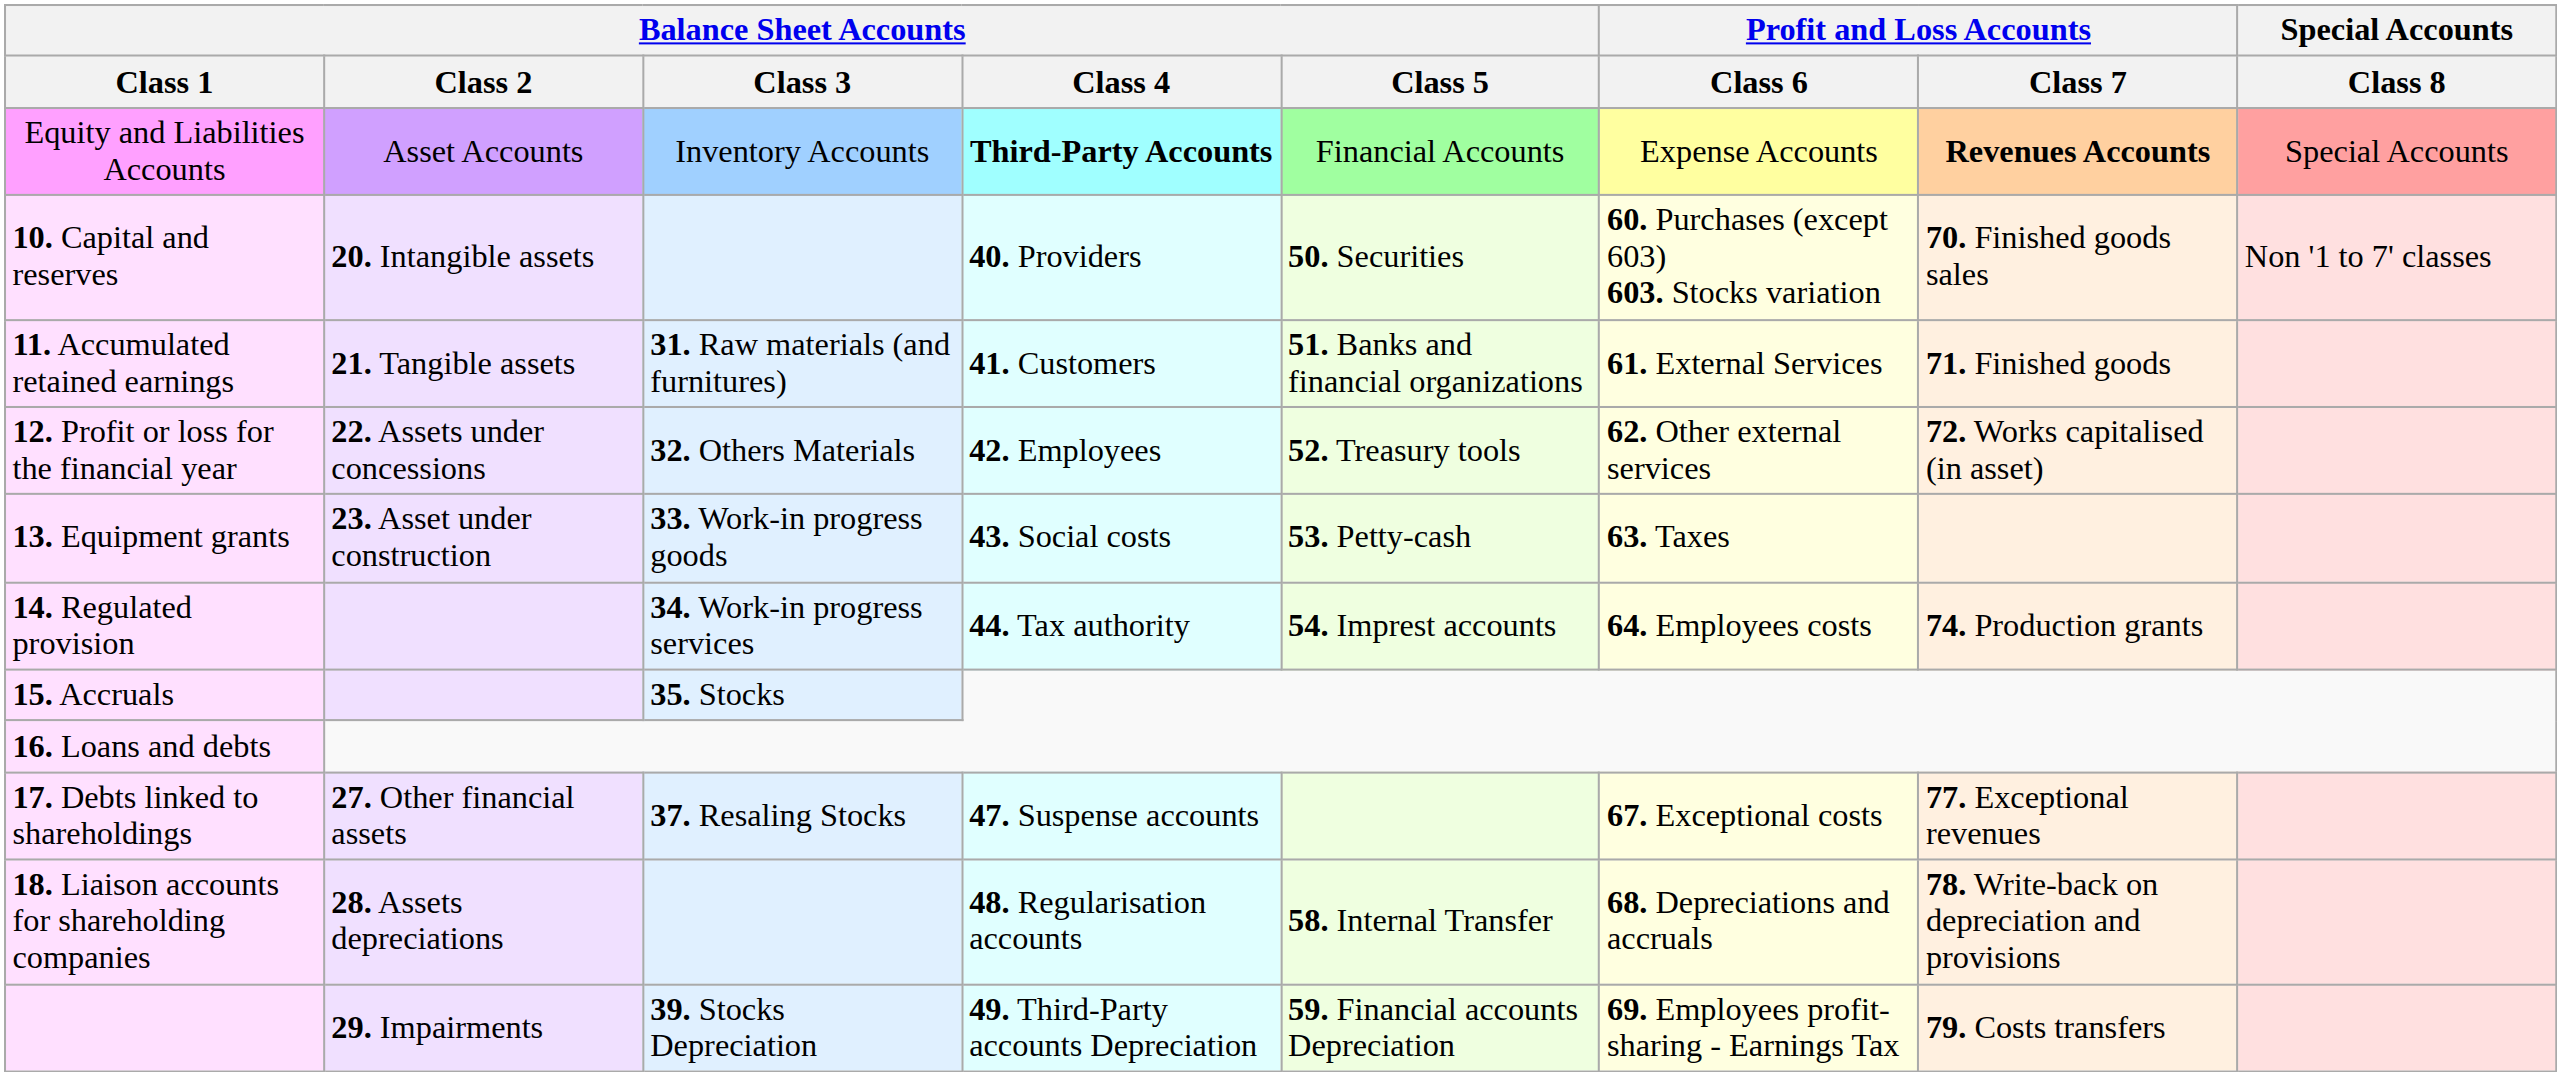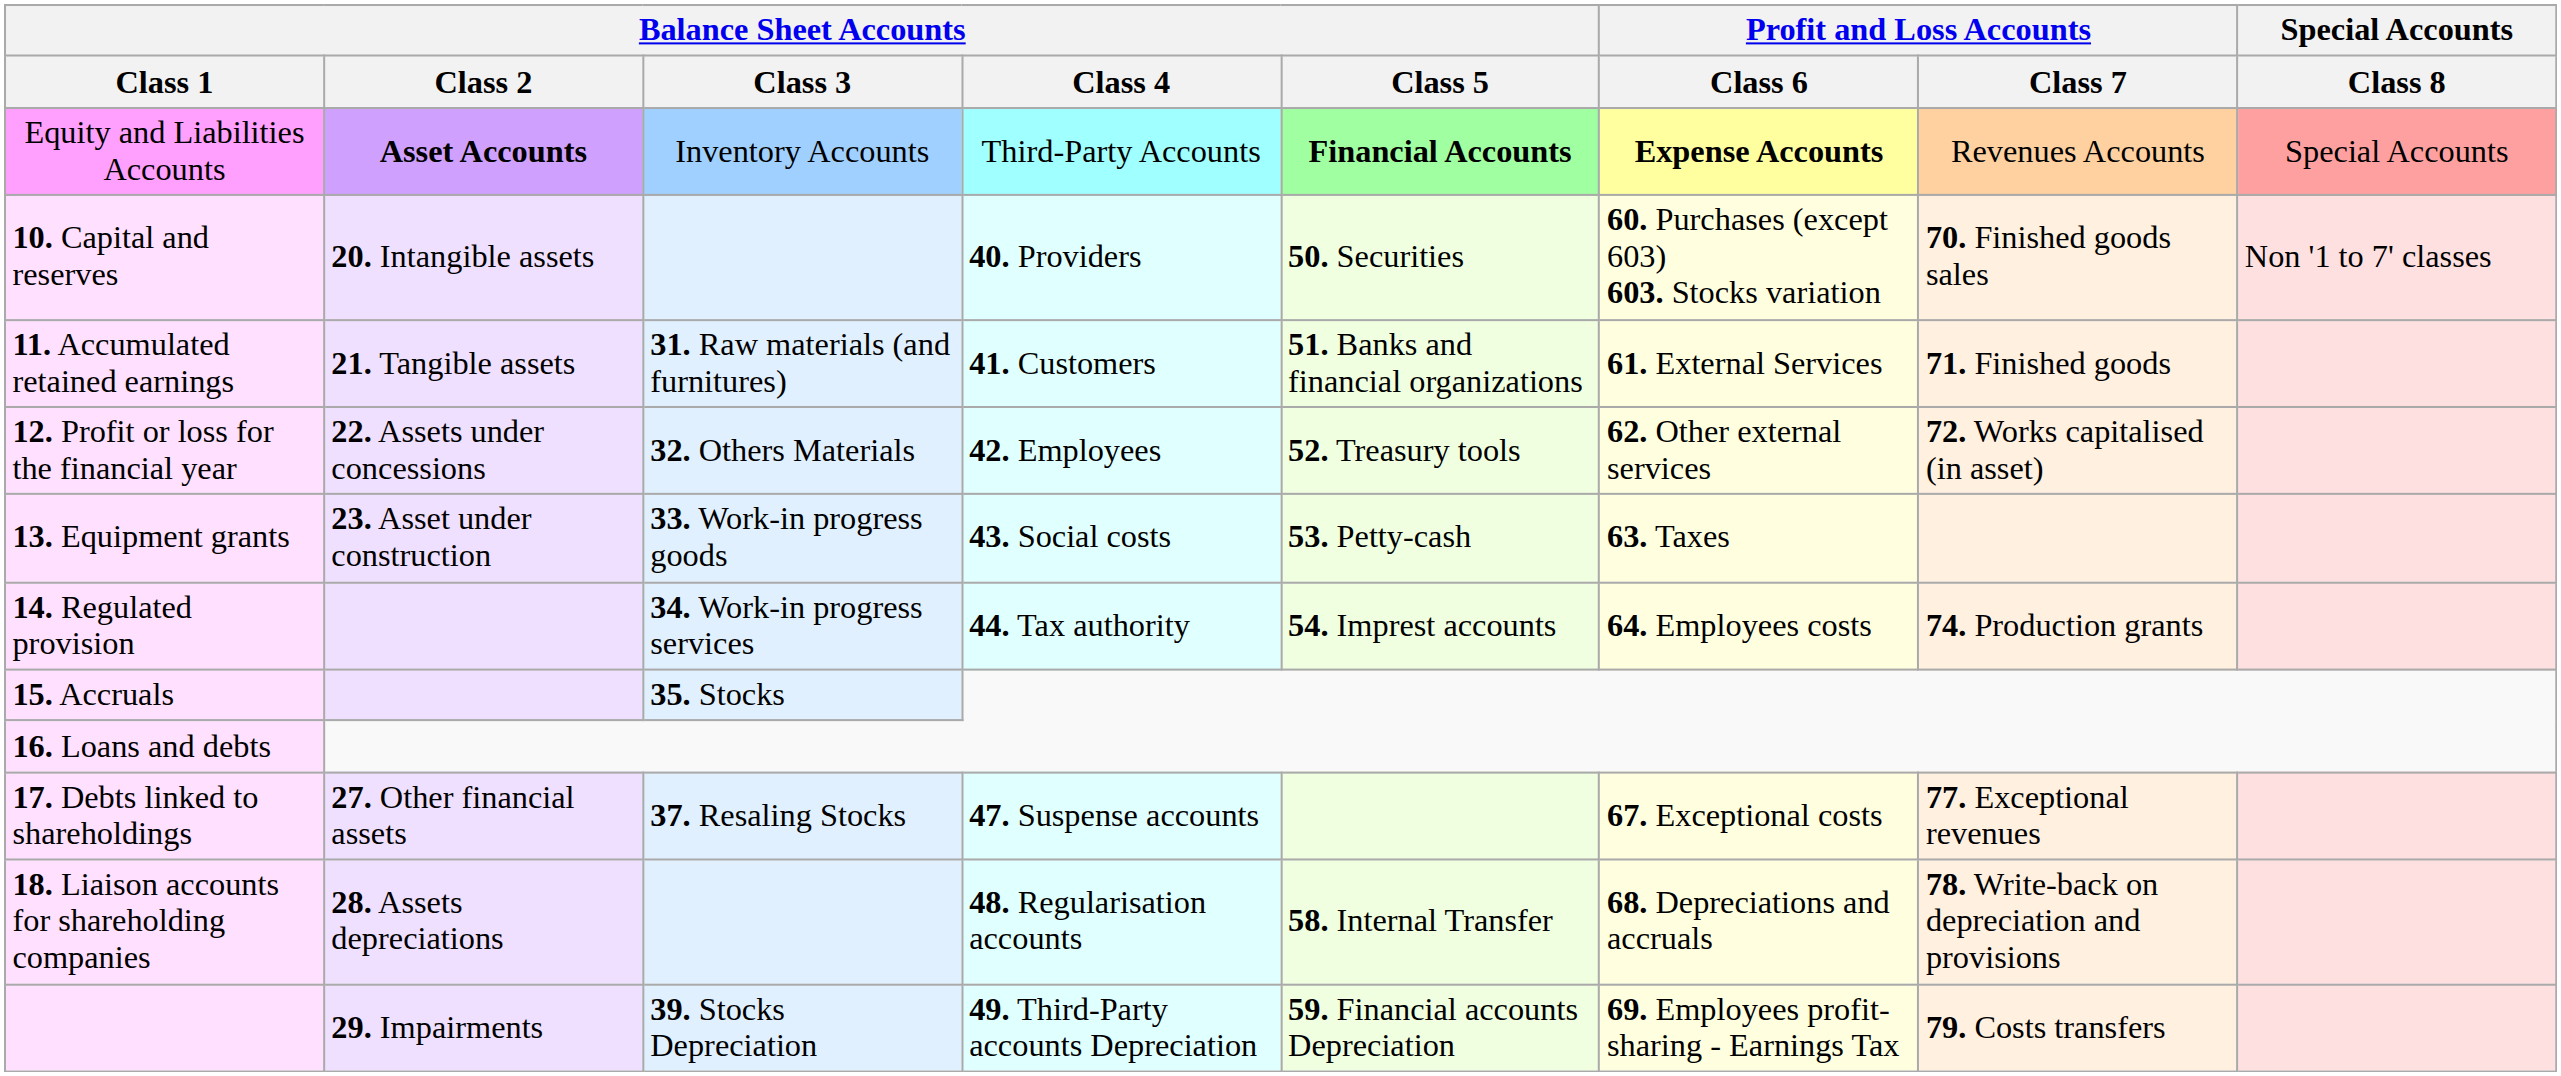Equity and Liabilities Accounts | Balance Sheet Accounts / Class 2: normal -> bold
Equity and Liabilities Accounts | Balance Sheet Accounts / Class 4: bold -> normal
Equity and Liabilities Accounts | Balance Sheet Accounts / Class 5: normal -> bold
Equity and Liabilities Accounts | Profit and Loss Accounts / Class 6: normal -> bold
Equity and Liabilities Accounts | Profit and Loss Accounts / Class 7: bold -> normal
